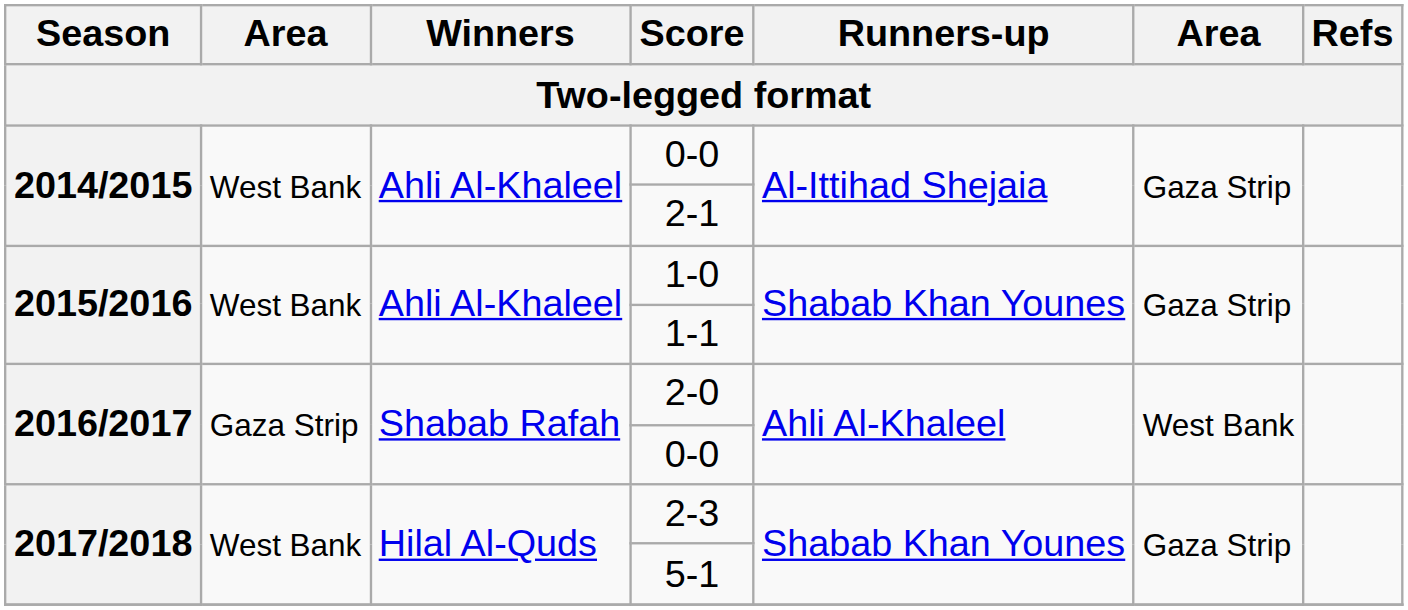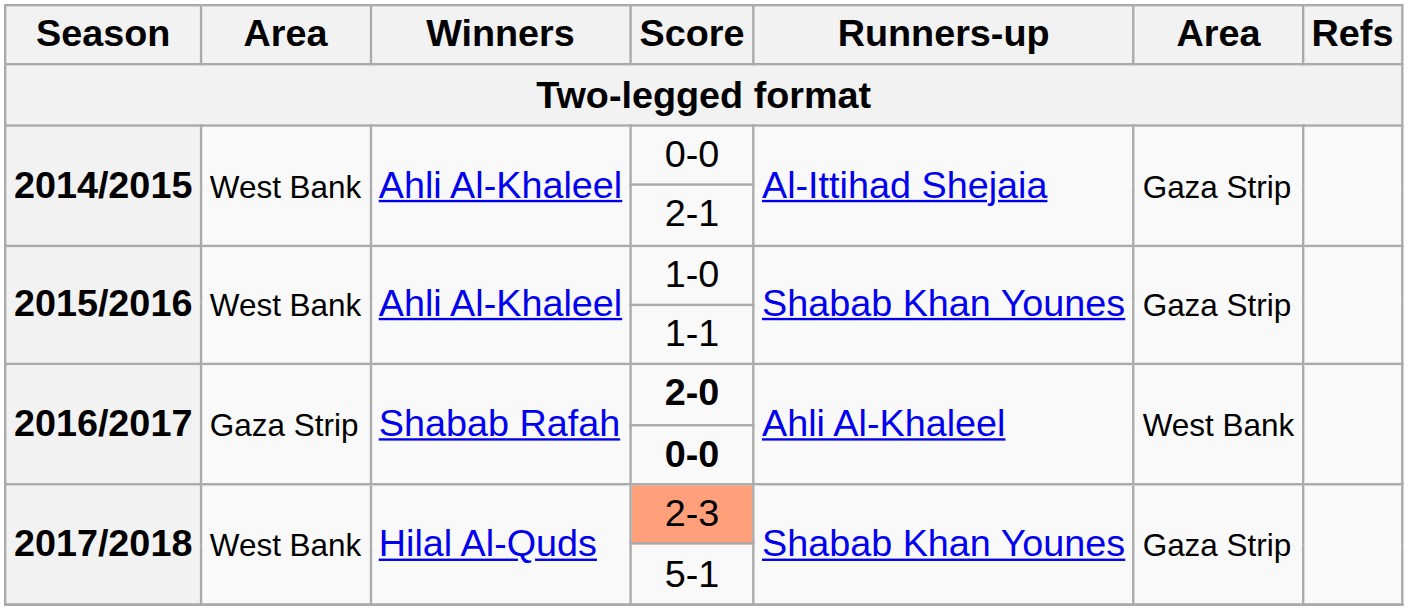2-0 | Score: normal -> bold
2016/2017 / 0-0 | Score: normal -> bold
2-3 | Score: no background -> lightsalmon background
